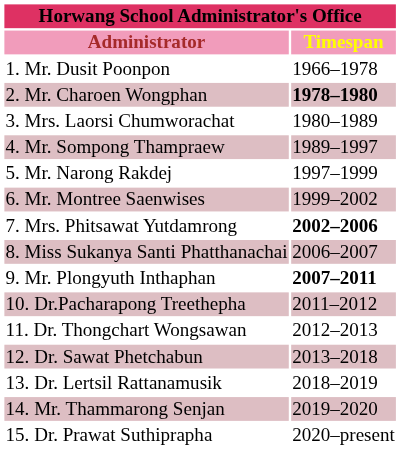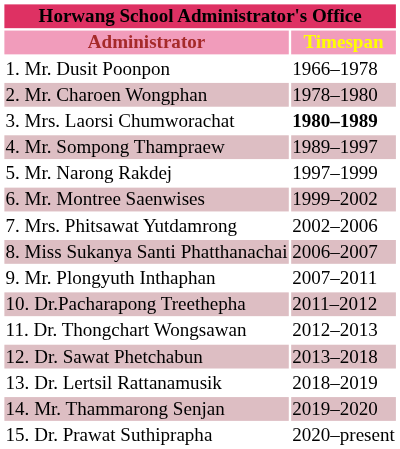2. Mr. Charoen Wongphan | column 2: bold -> normal
3. Mrs. Laorsi Chumworachat | column 2: normal -> bold
7. Mrs. Phitsawat Yutdamrong | column 2: bold -> normal
9. Mr. Plongyuth Inthaphan | column 2: bold -> normal
